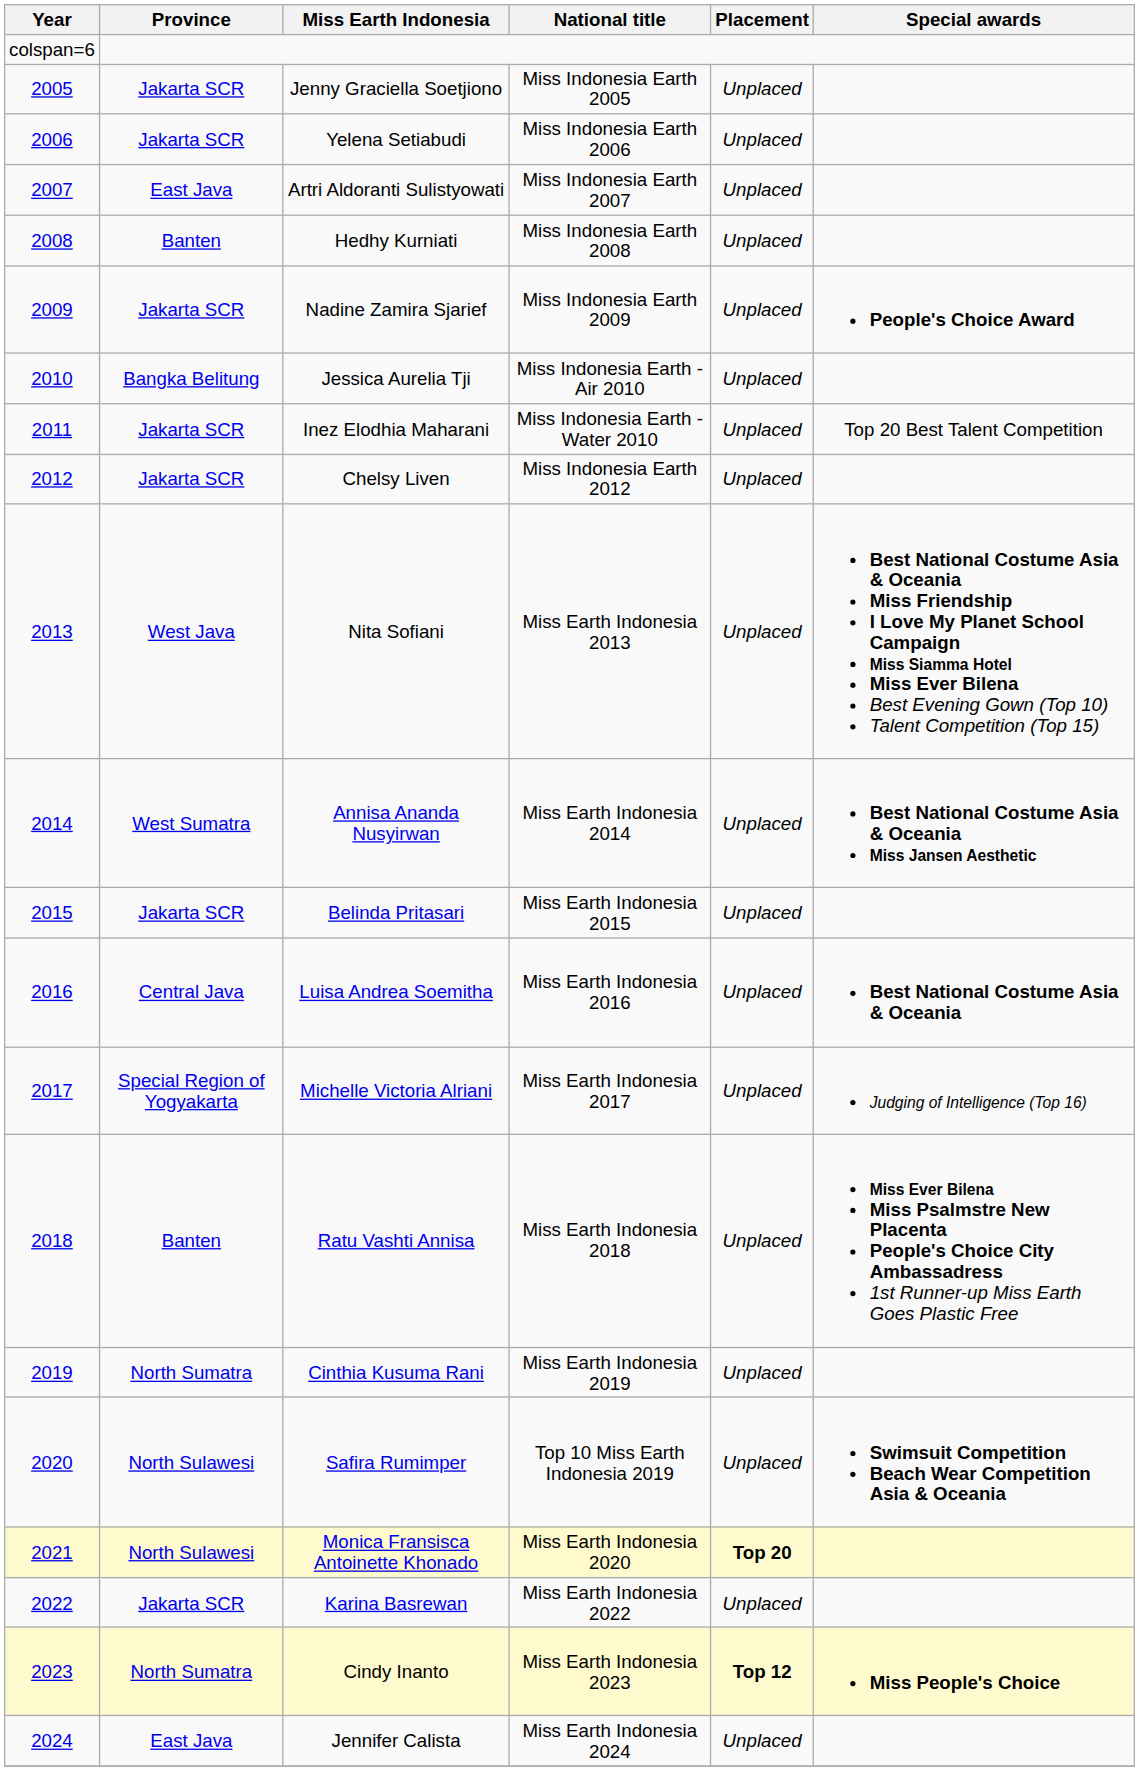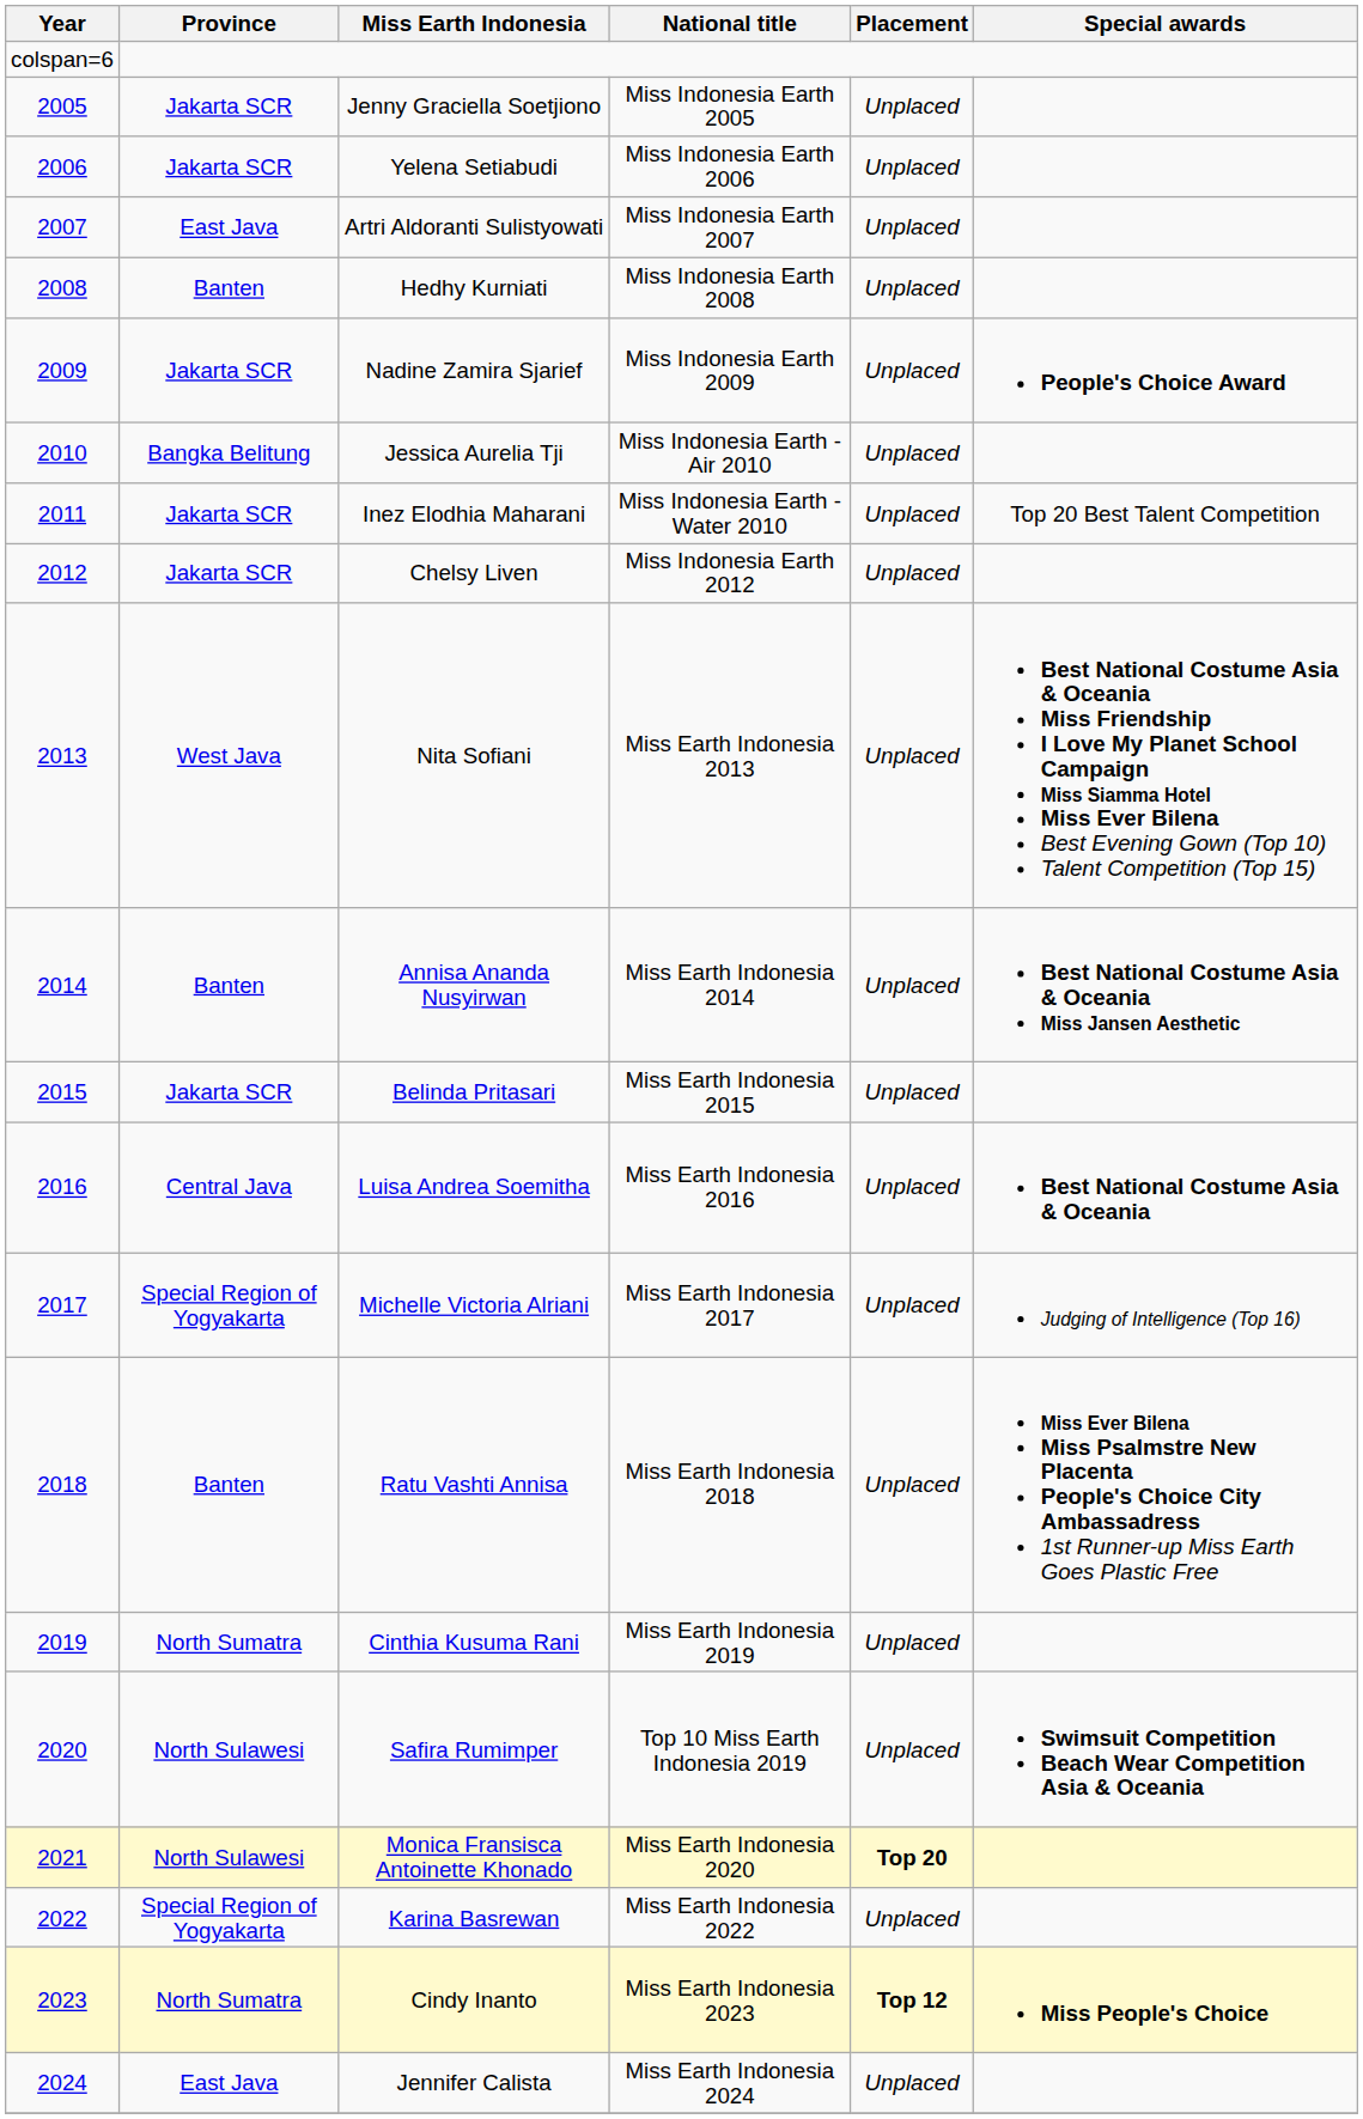Annisa Ananda Nusyirwan | Province: West Sumatra -> Banten
Karina Basrewan | Province: Jakarta SCR -> Special Region of Yogyakarta
